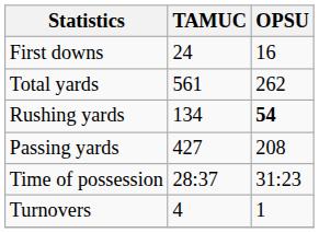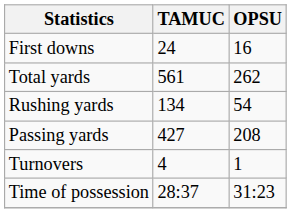Rushing yards | OPSU: bold -> normal
rows swapped: Turnovers <-> Time of possession
